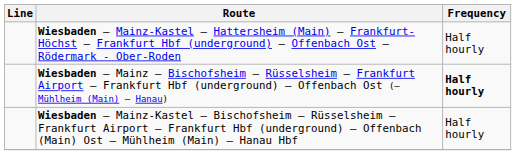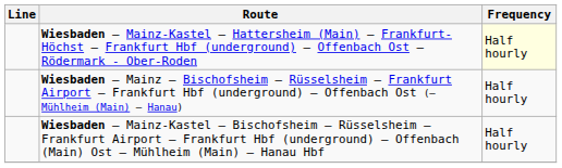row 2 | Frequency: no background -> lightyellow background
row 3 | Frequency: bold -> normal
